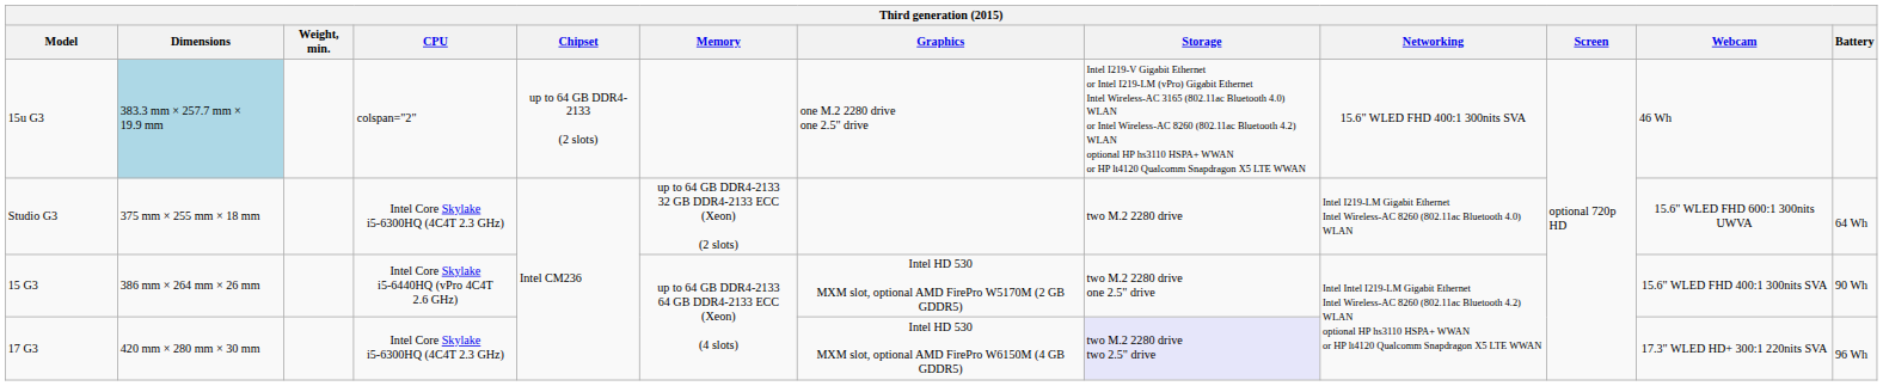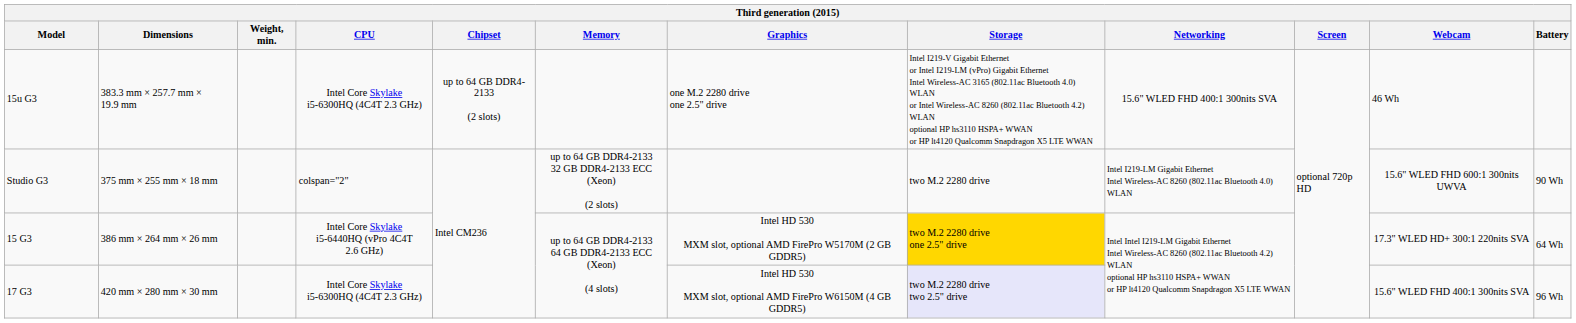15u G3 | Dimensions: lightblue background -> no background
15u G3 | CPU: colspan="2" -> Intel Core Skylake i5-6300HQ (4C4T 2.3 GHz)
Studio G3 | CPU: Intel Core Skylake i5-6300HQ (4C4T 2.3 GHz) -> colspan="2"
Studio G3 | Battery: 64 Wh -> 90 Wh
15 G3 | Storage: no background -> gold background
15 G3 | Webcam: 15.6" WLED FHD 400:1 300nits SVA -> 17.3" WLED HD+ 300:1 220nits SVA
15 G3 | Battery: 90 Wh -> 64 Wh
17 G3 | Webcam: 17.3" WLED HD+ 300:1 220nits SVA -> 15.6" WLED FHD 400:1 300nits SVA
